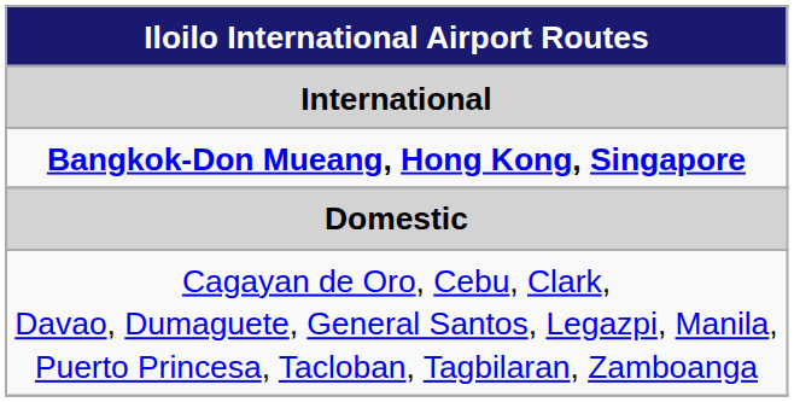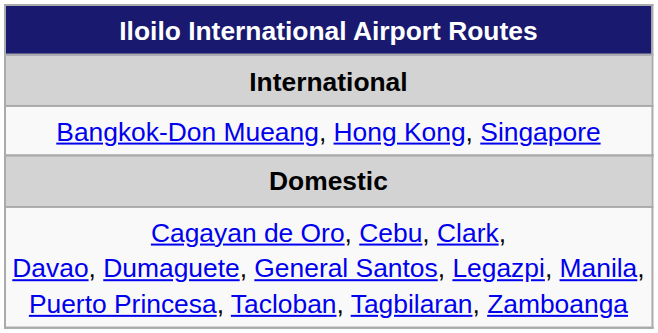row 3 | column 1: bold -> normal
